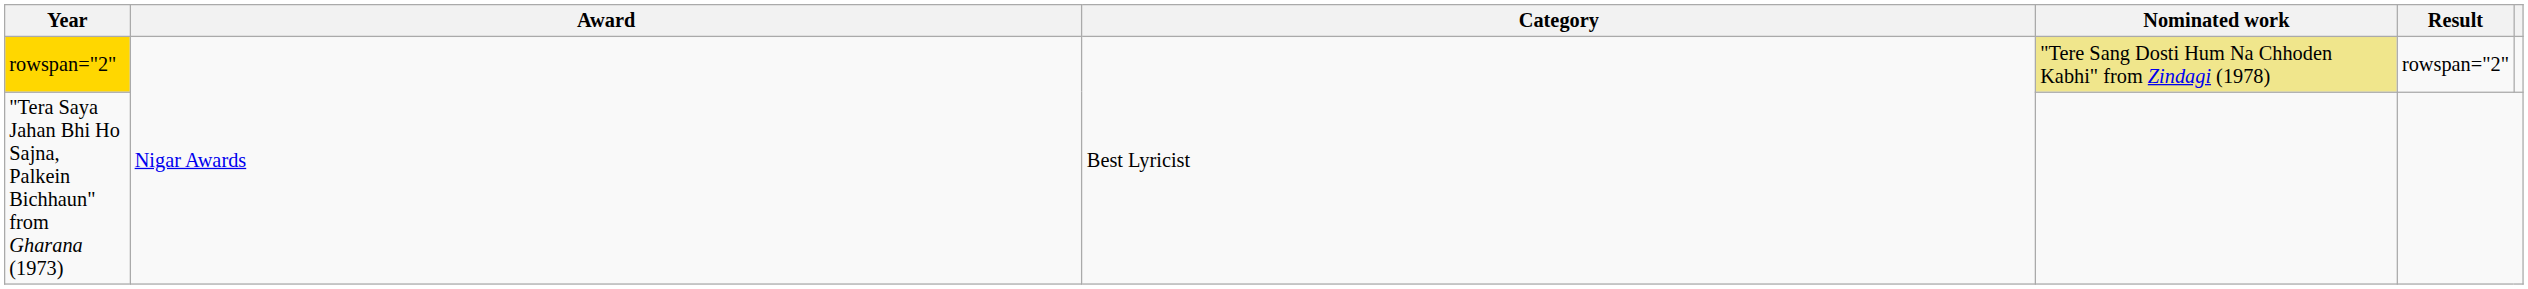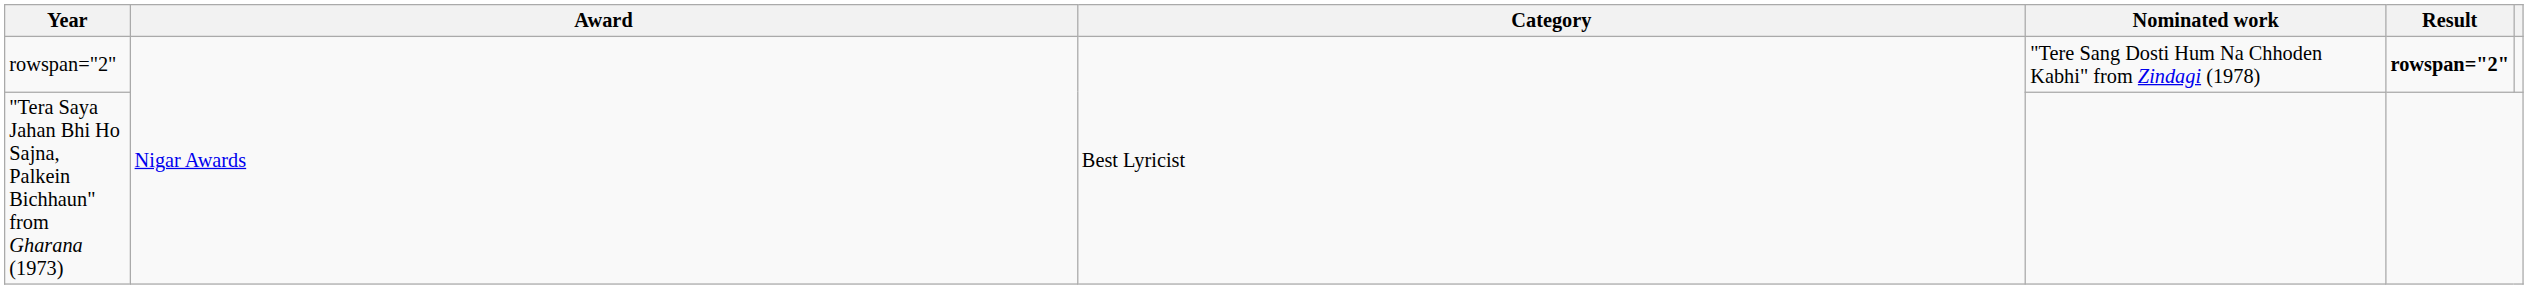row 2 | Year: gold background -> no background
row 2 | Nominated work: khaki background -> no background
row 2 | Result: normal -> bold
